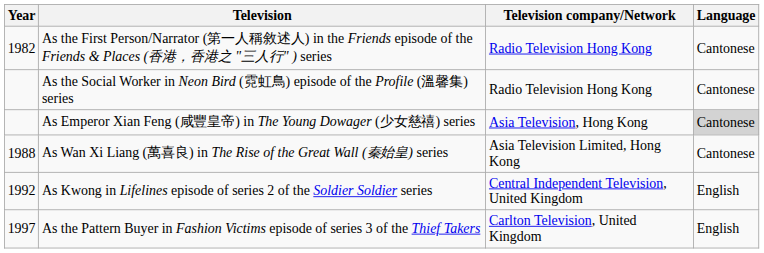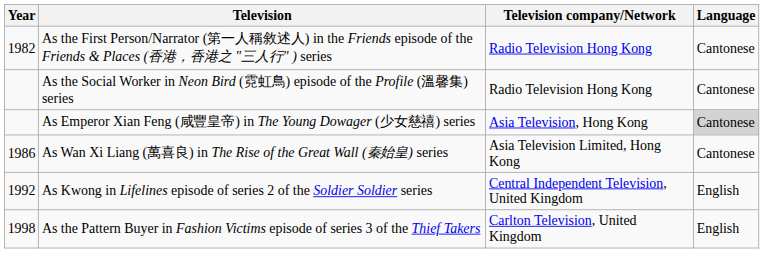row 5 | Year: 1988 -> 1986
row 7 | Year: 1997 -> 1998
